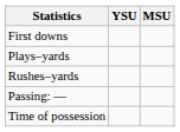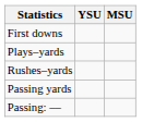+ row: Passing yards
- row: Time of possession
